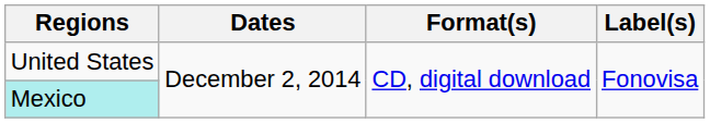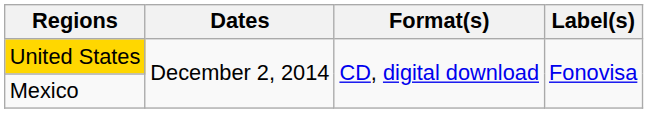United States | Regions: no background -> gold background
Mexico | Regions: paleturquoise background -> no background
